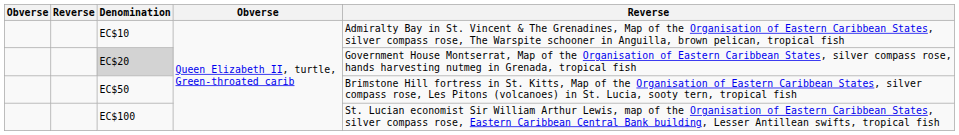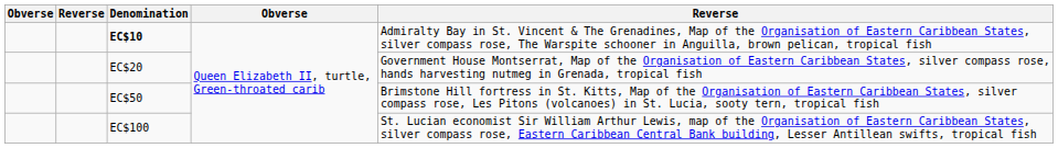EC$10 | Denomination: normal -> bold
EC$20 | Denomination: lightgrey background -> no background
